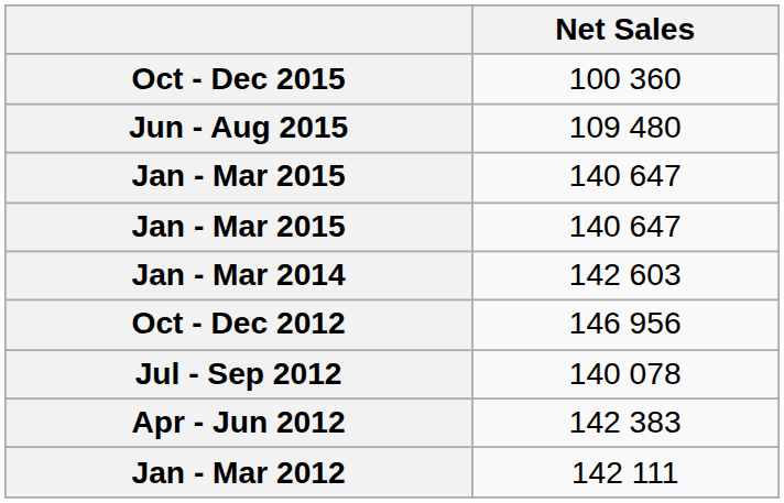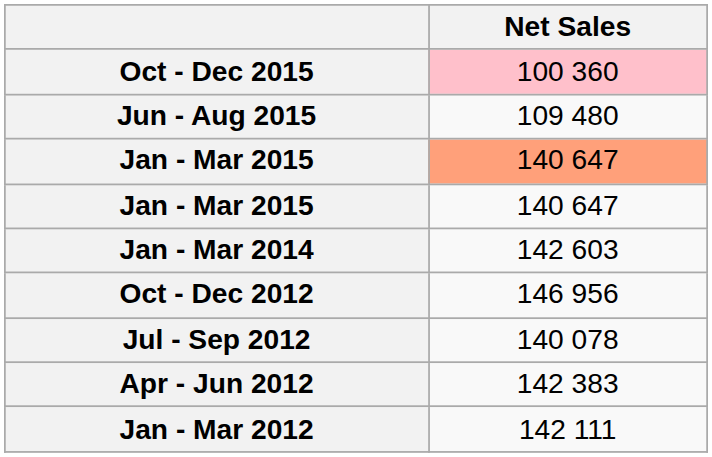row 2 | Net Sales: no background -> pink background
row 4 | Net Sales: no background -> lightsalmon background
